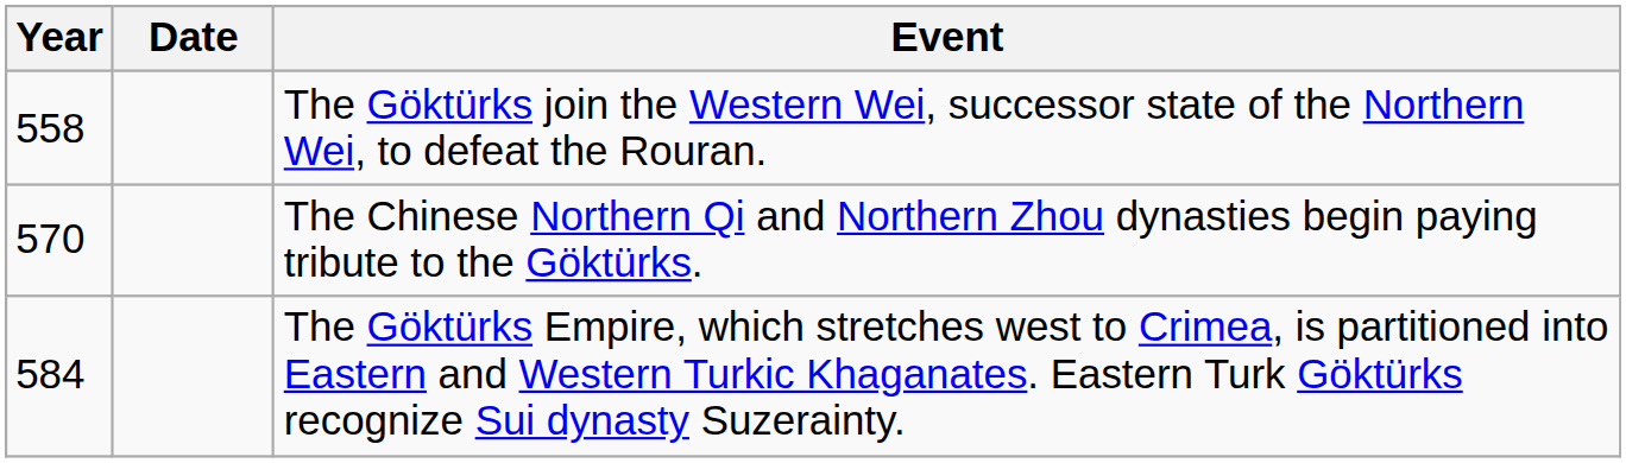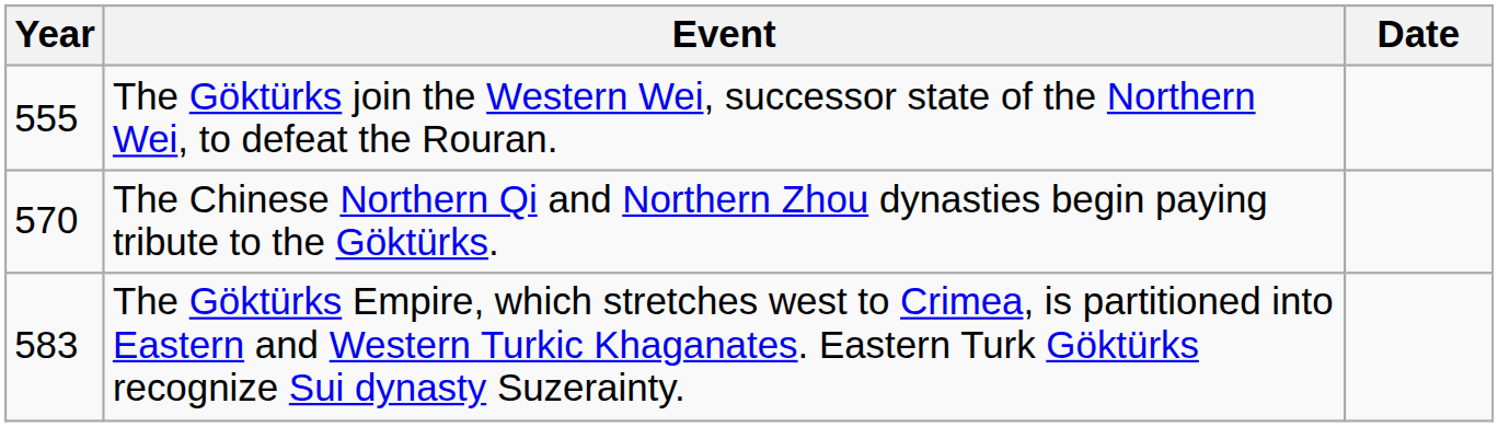columns swapped: Date <-> Event
row 2 | Year: 558 -> 555
row 4 | Year: 584 -> 583
